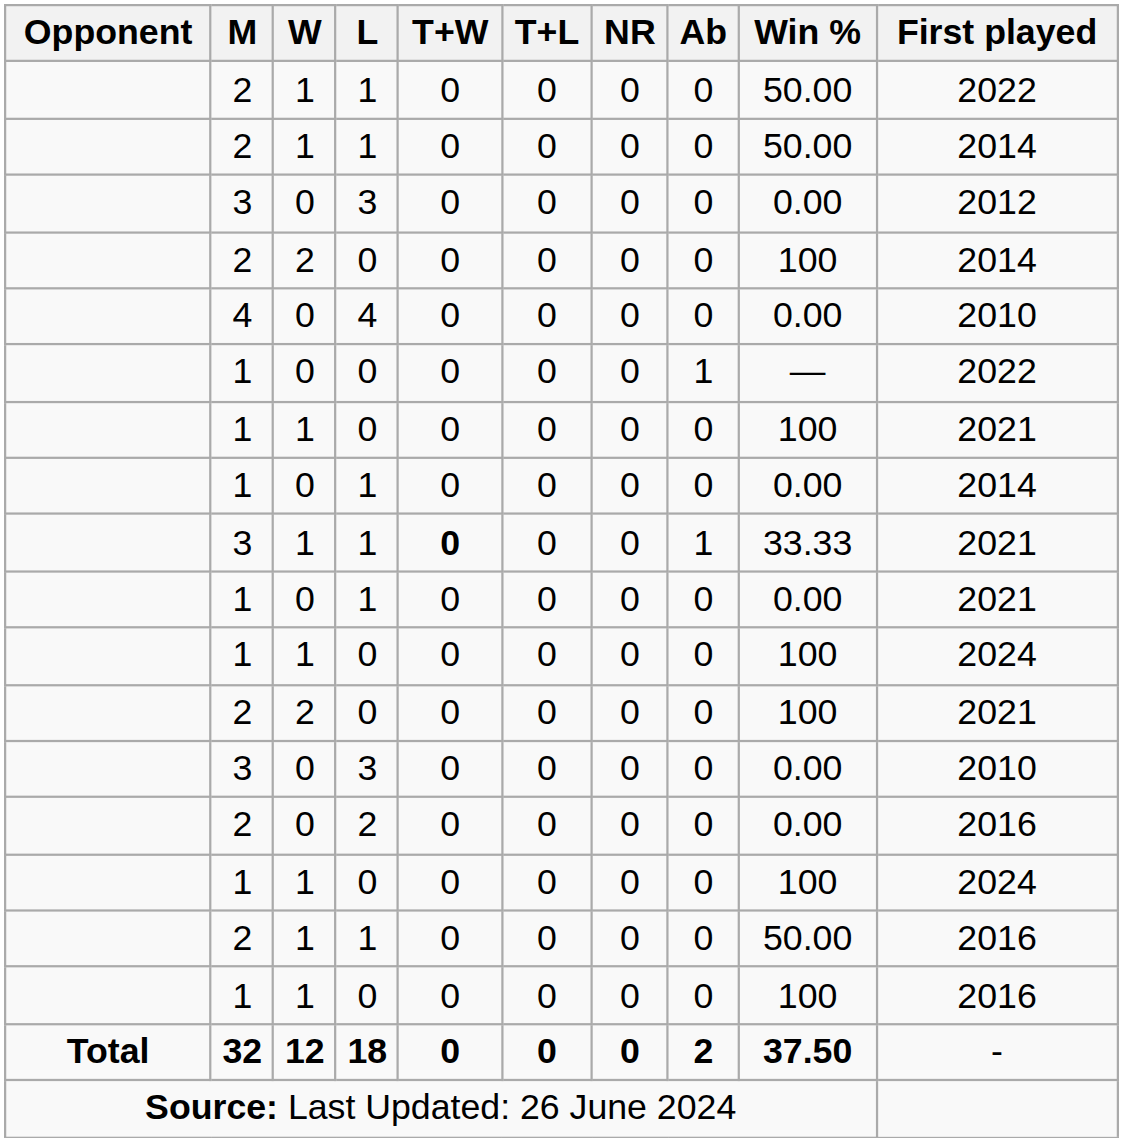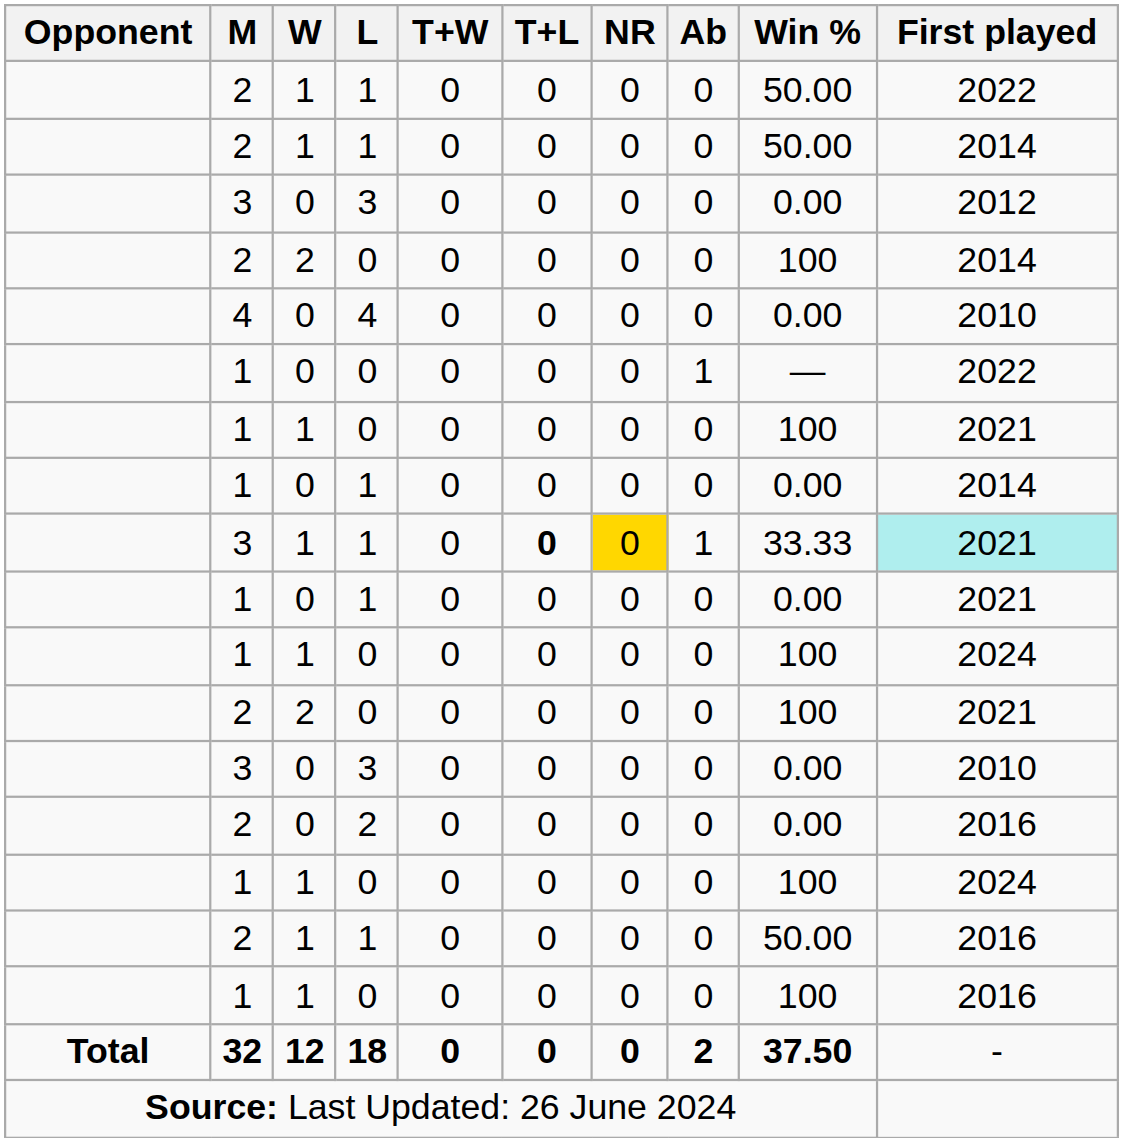3 / 1 | T+W: bold -> normal
3 / 1 | T+L: normal -> bold
3 / 1 | NR: no background -> gold background
3 / 1 | First played: no background -> paleturquoise background
